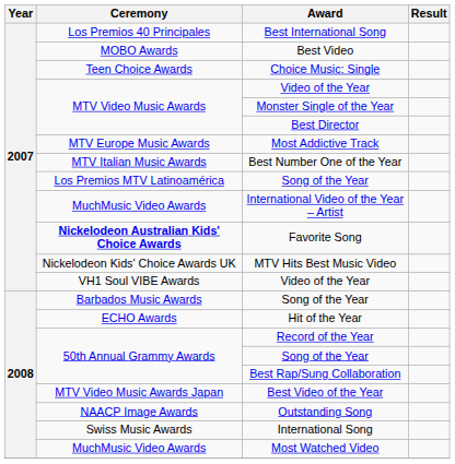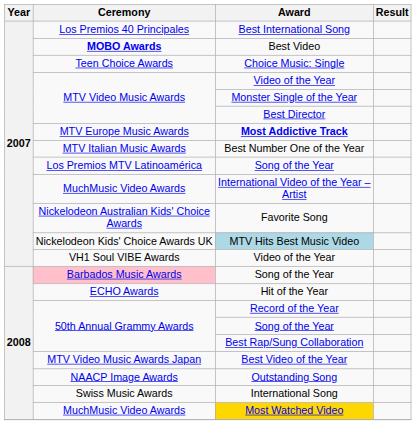Best Video | Ceremony: normal -> bold
Most Addictive Track | Award: normal -> bold
Favorite Song | Ceremony: bold -> normal
MTV Hits Best Music Video | Award: no background -> lightblue background
Barbados Music Awards / Song of the Year | Ceremony: no background -> pink background
Most Watched Video | Award: no background -> gold background
